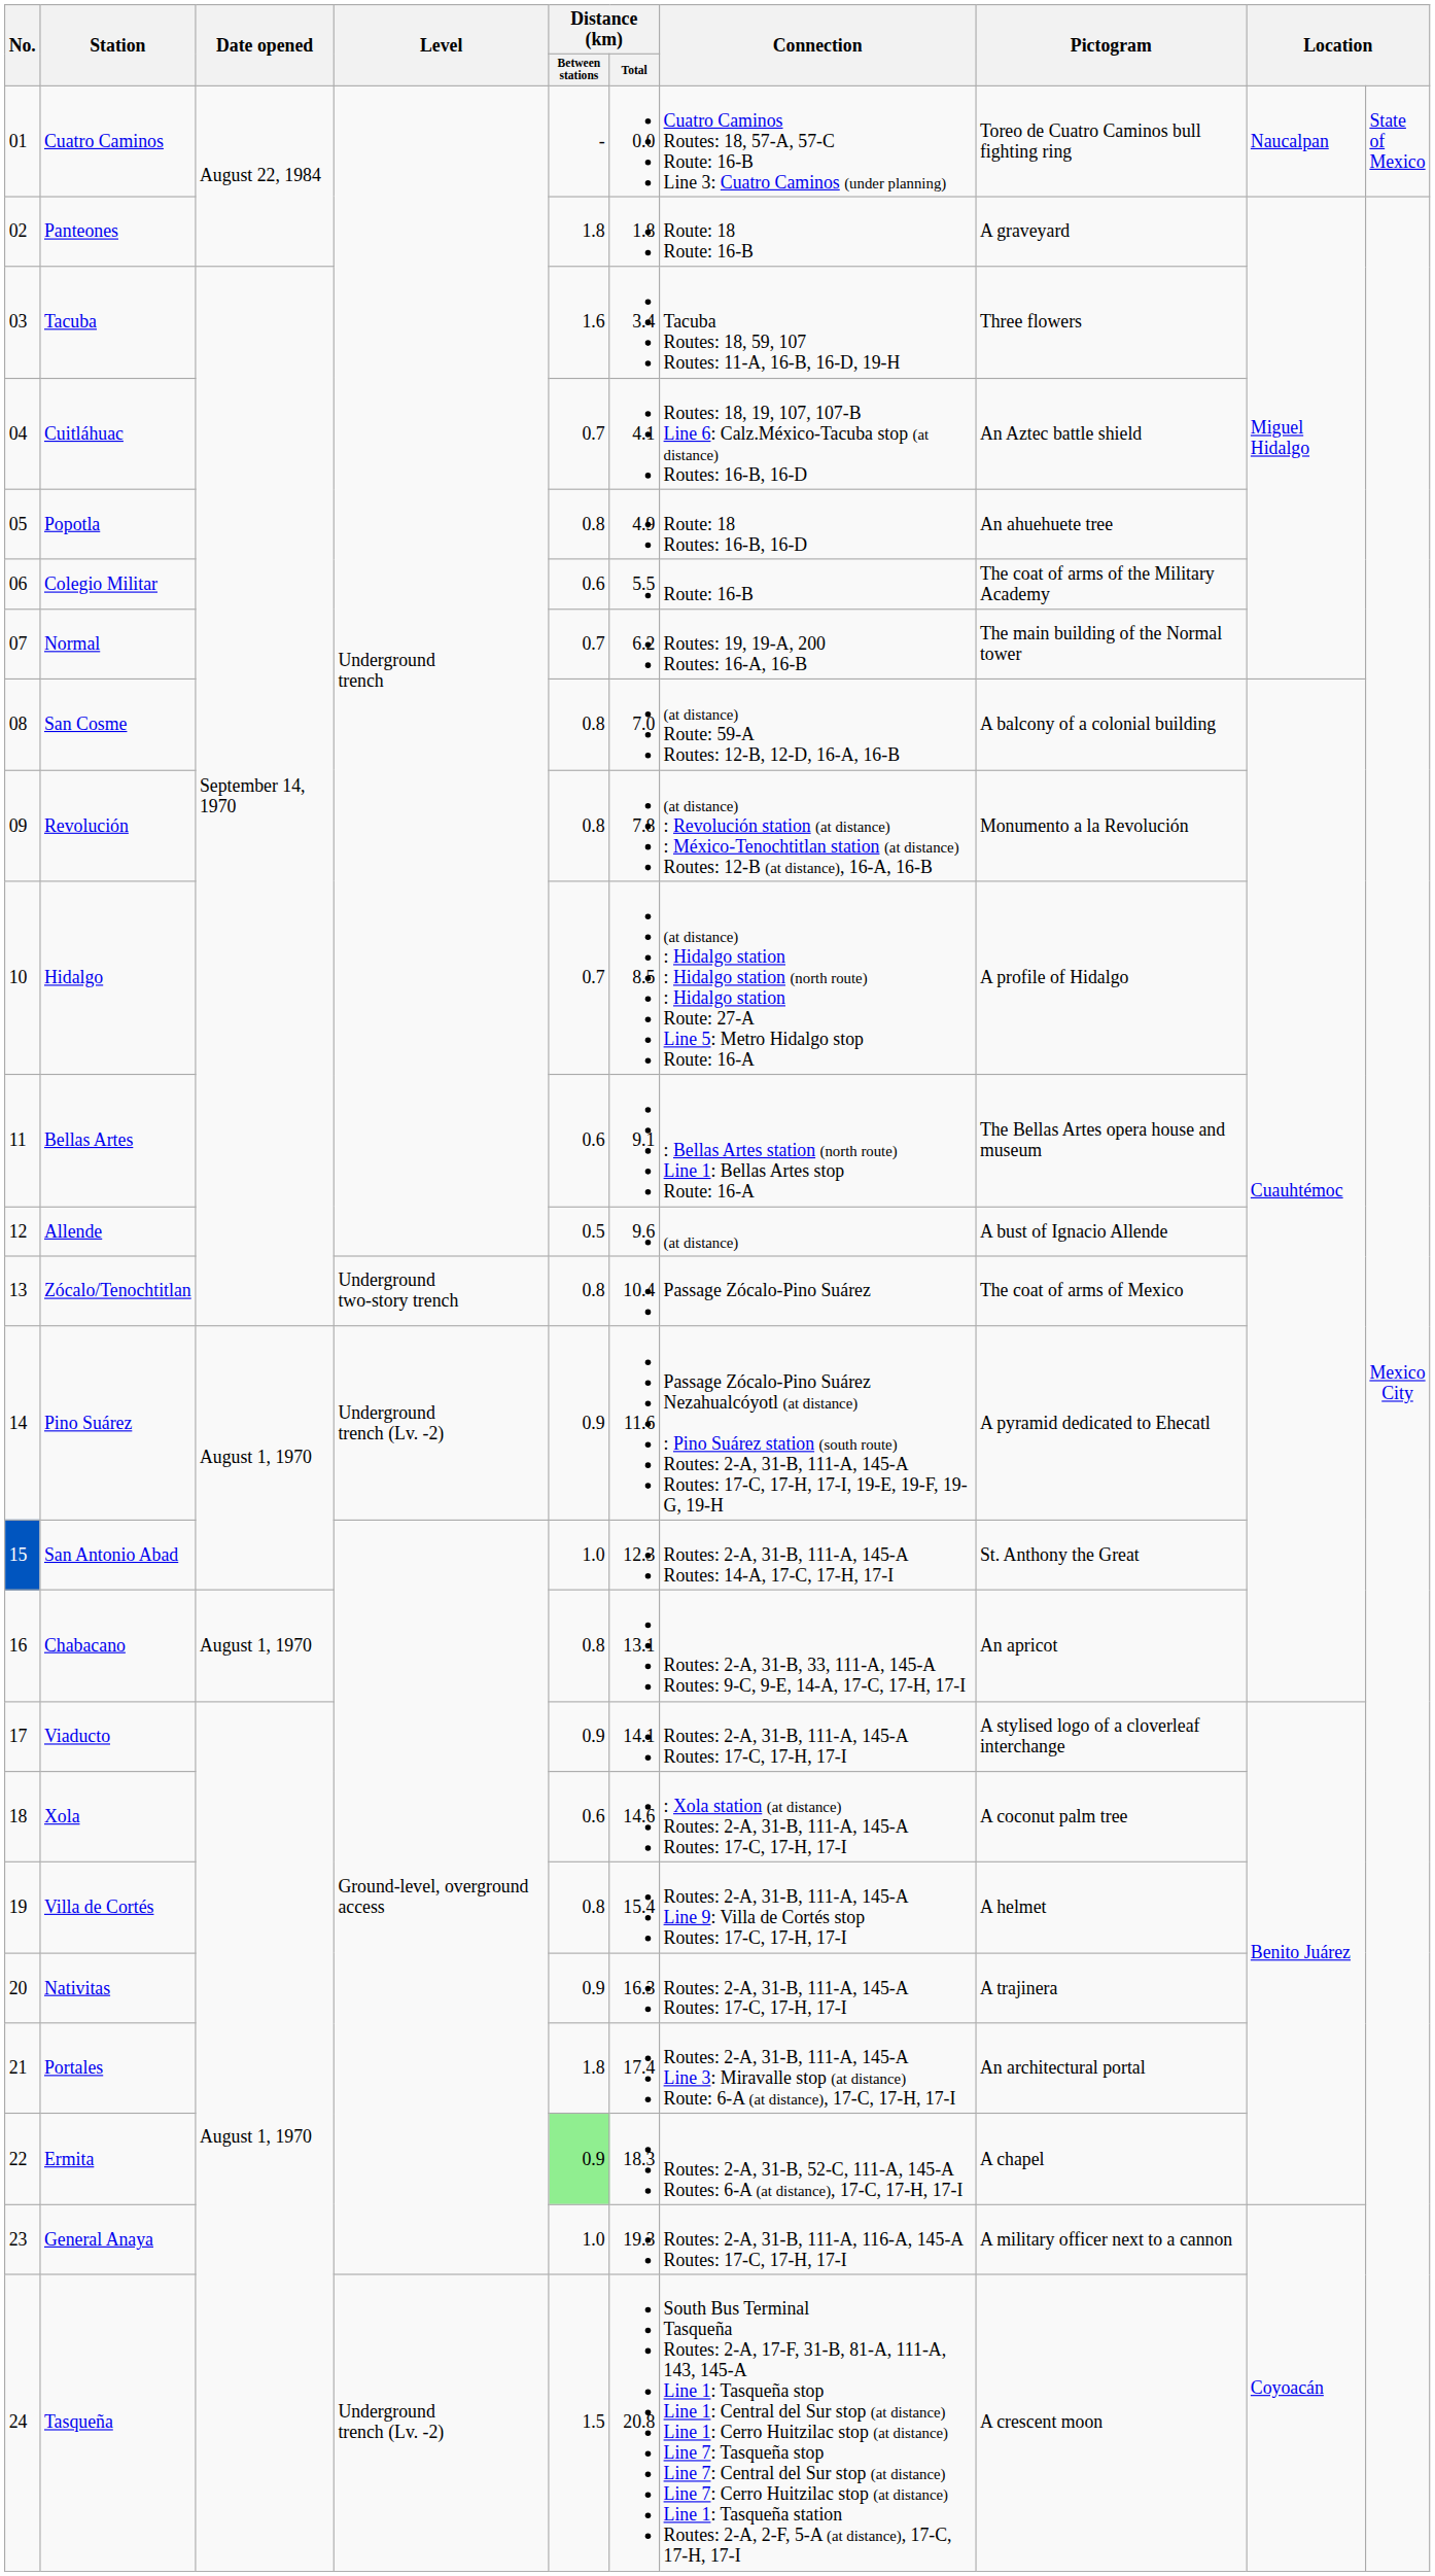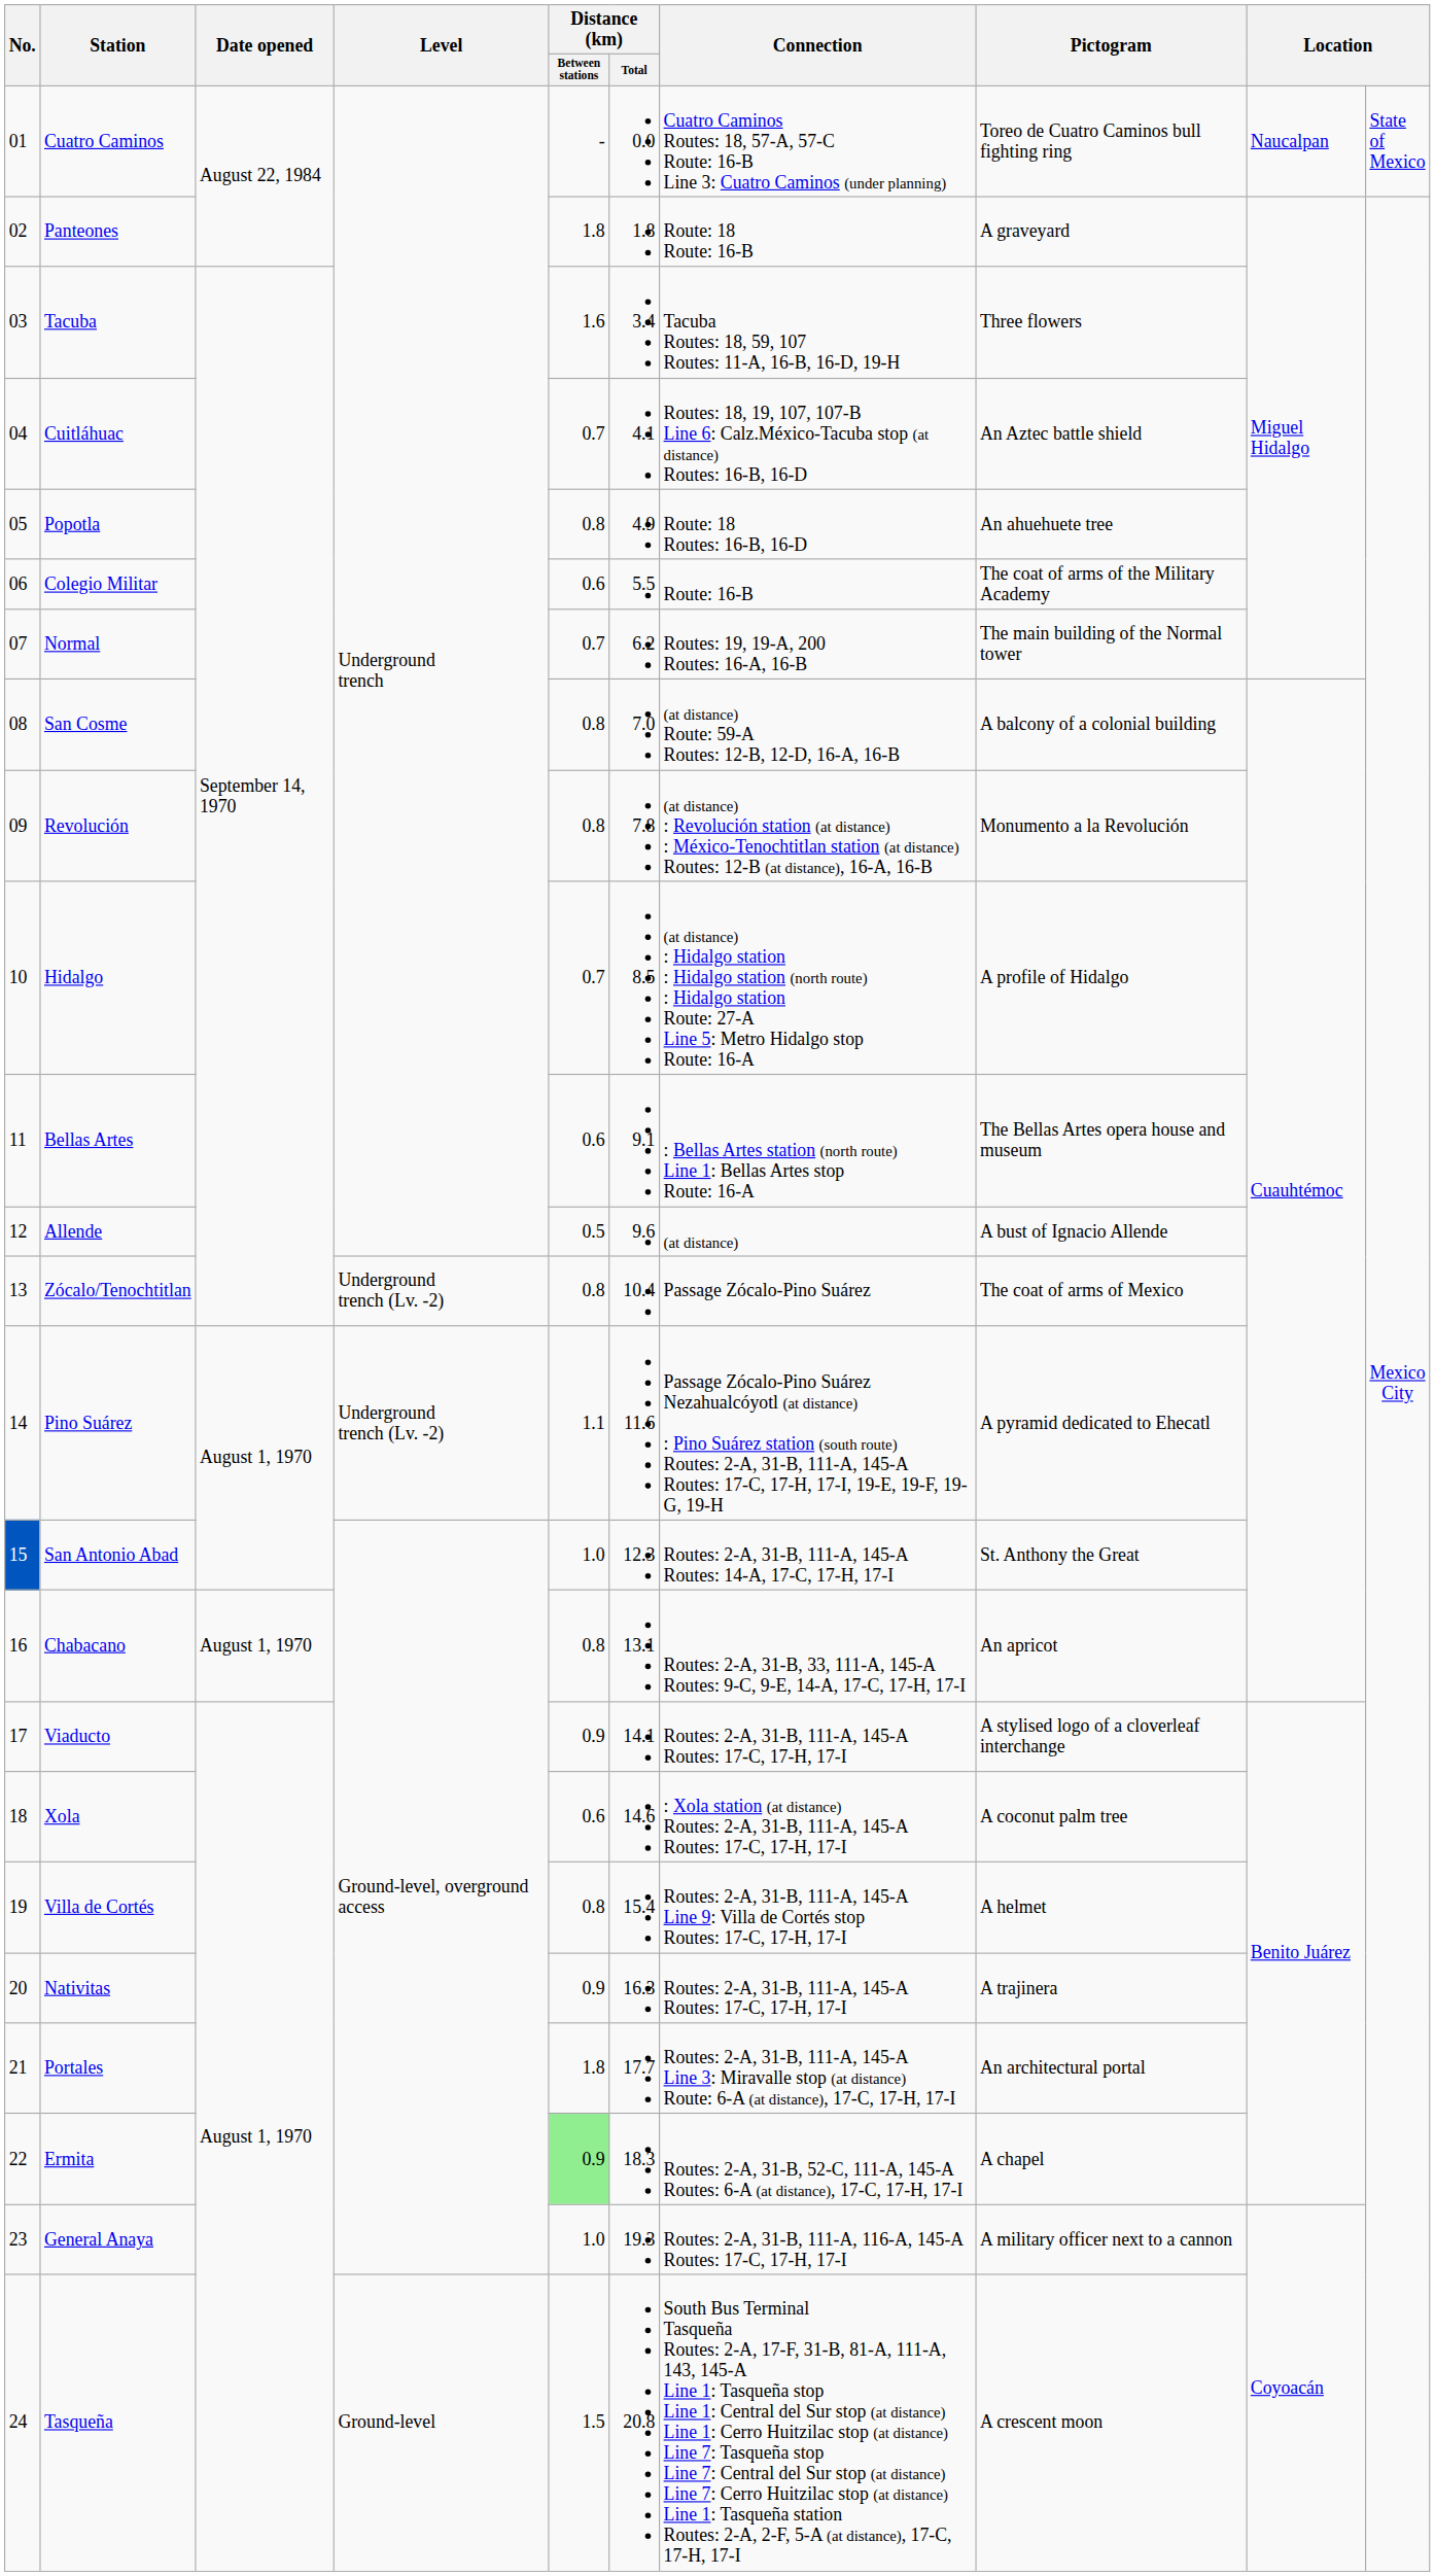Zócalo/Tenochtitlan | Level: Underground two-story trench -> Underground trench (Lv. -2)
Pino Suárez | Distance (km) / Between stations: 0.9 -> 1.1
Portales | Distance (km) / Total: 17.4 -> 17.7
Tasqueña | Level: Underground trench (Lv. -2) -> Ground-level
